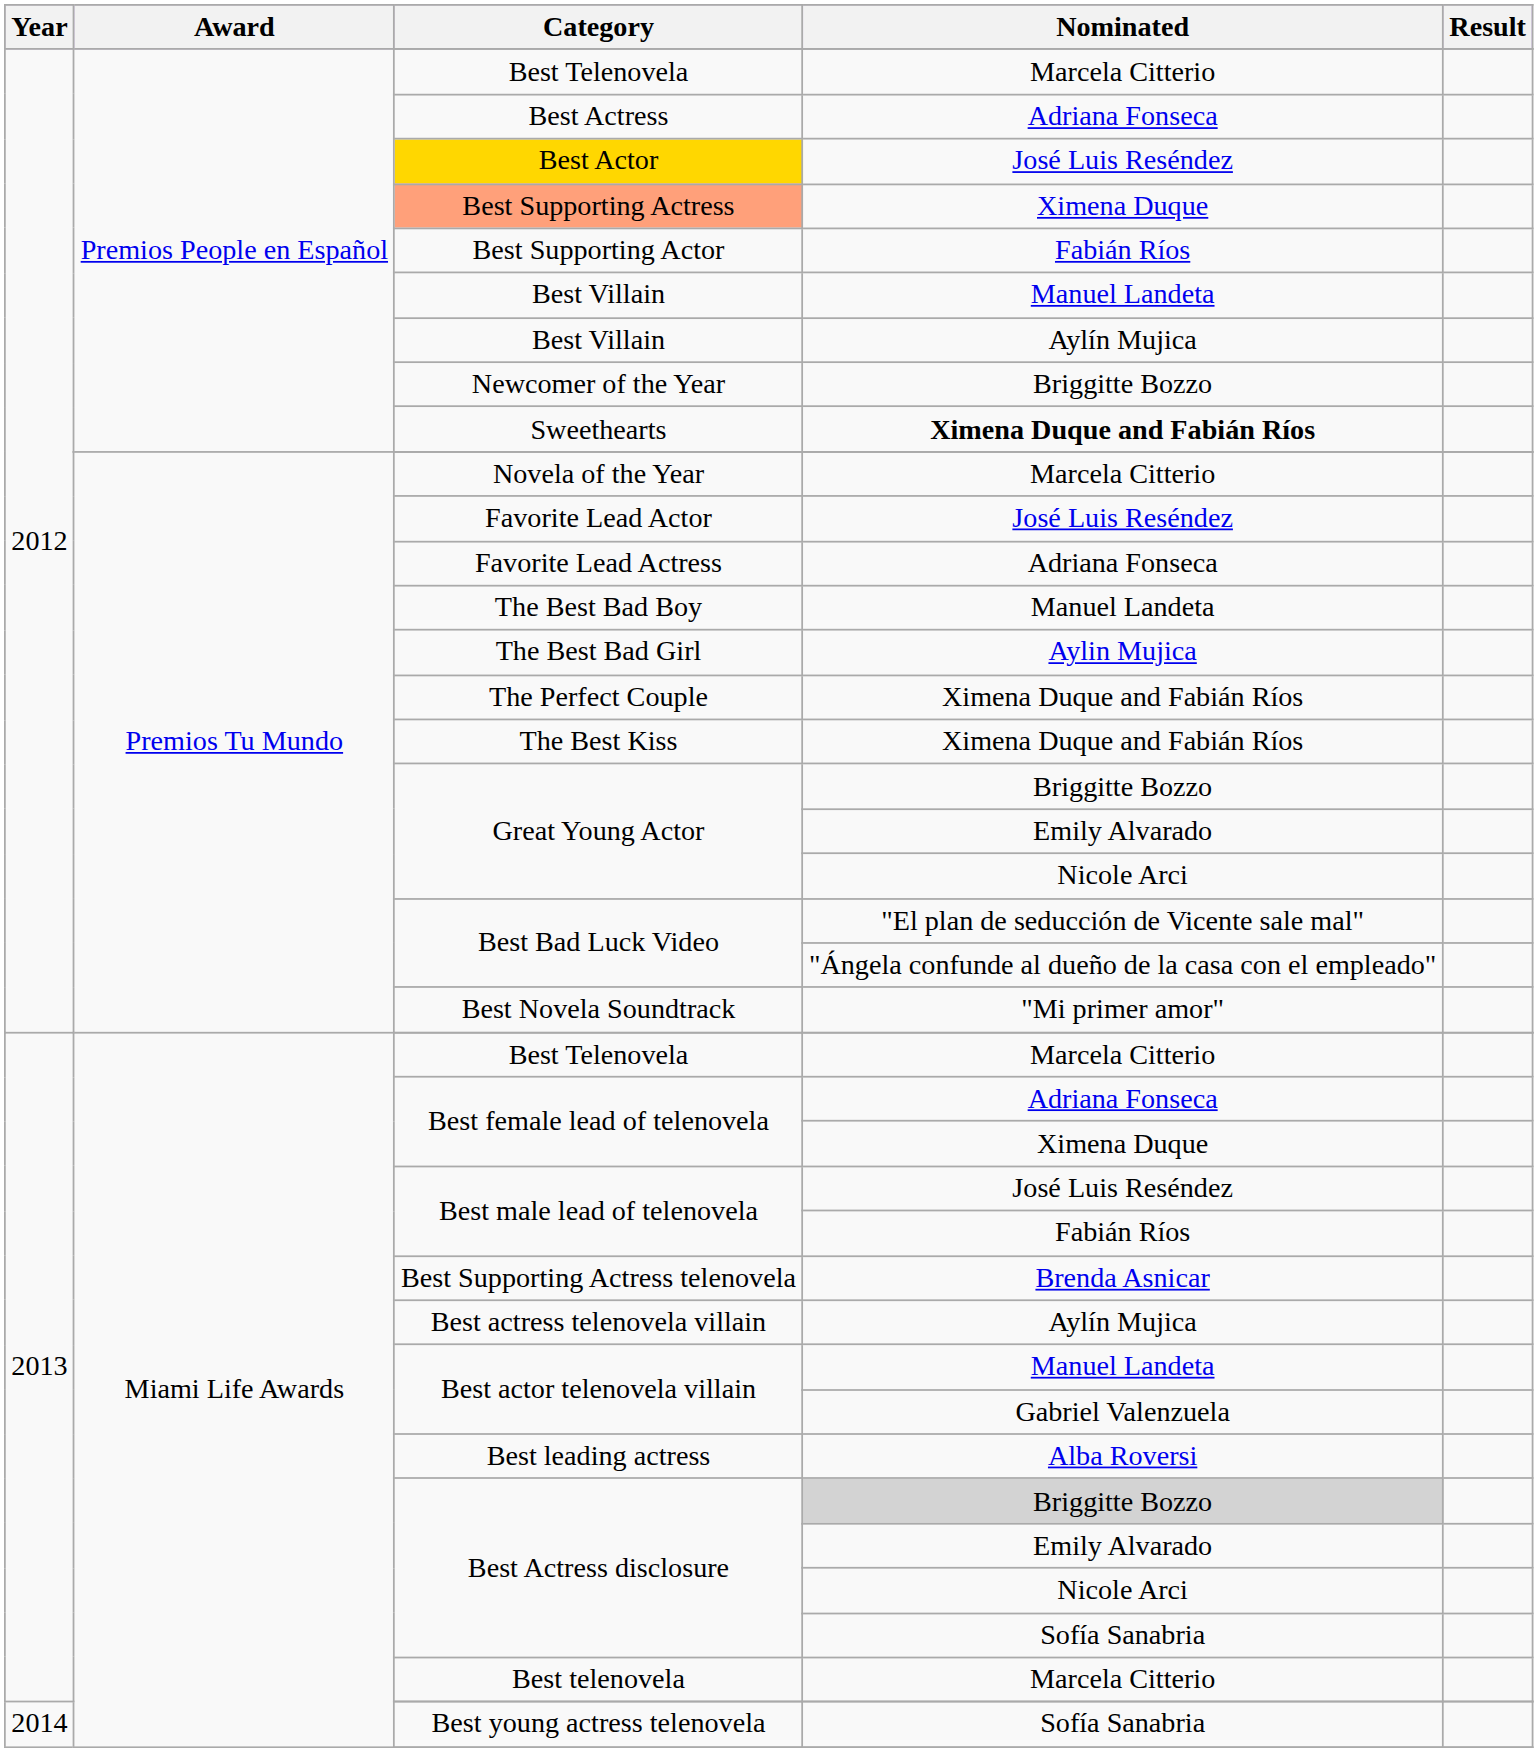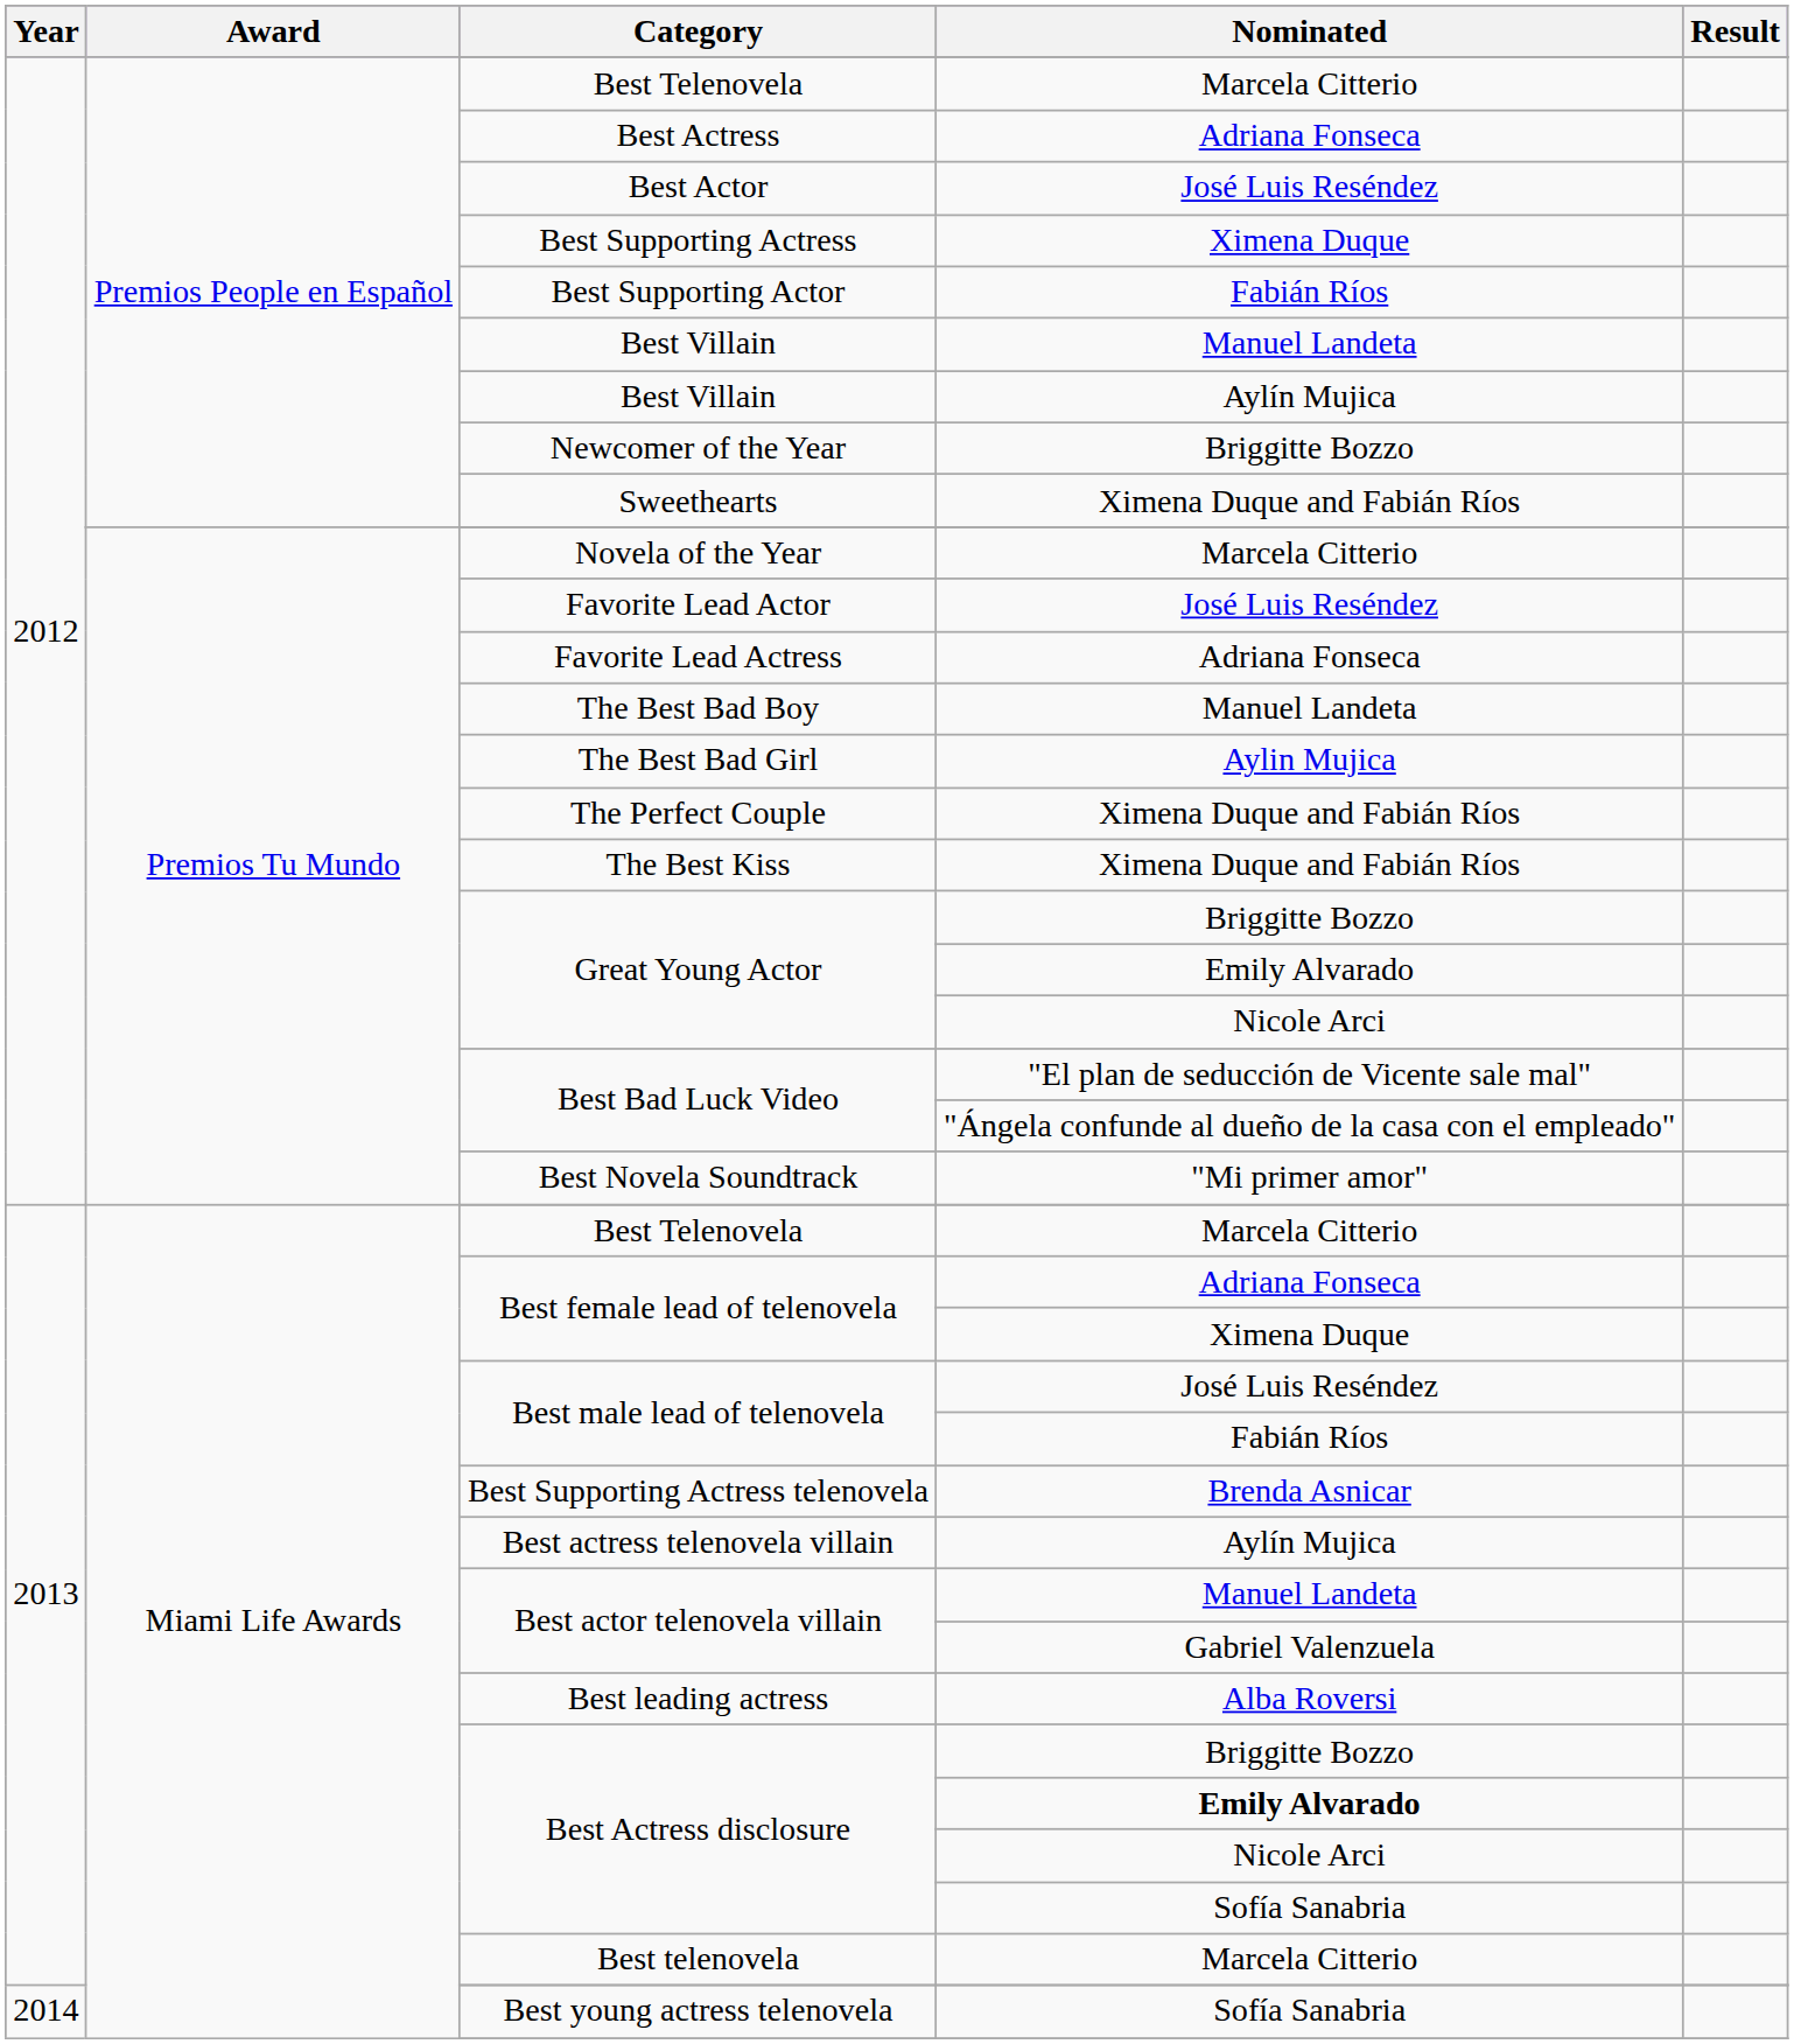Best Actor | Category: gold background -> no background
Best Supporting Actress | Category: lightsalmon background -> no background
Sweethearts | Nominated: bold -> normal
Best Actress disclosure / Briggitte Bozzo | Nominated: lightgrey background -> no background
Best Actress disclosure / Emily Alvarado | Nominated: normal -> bold
